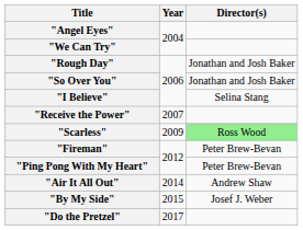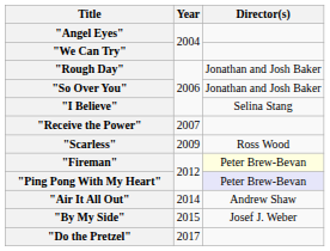"Scarless" | Director(s): lightgreen background -> no background
"Fireman" | Director(s): no background -> lightyellow background
"Ping Pong With My Heart" | Director(s): no background -> lavender background
